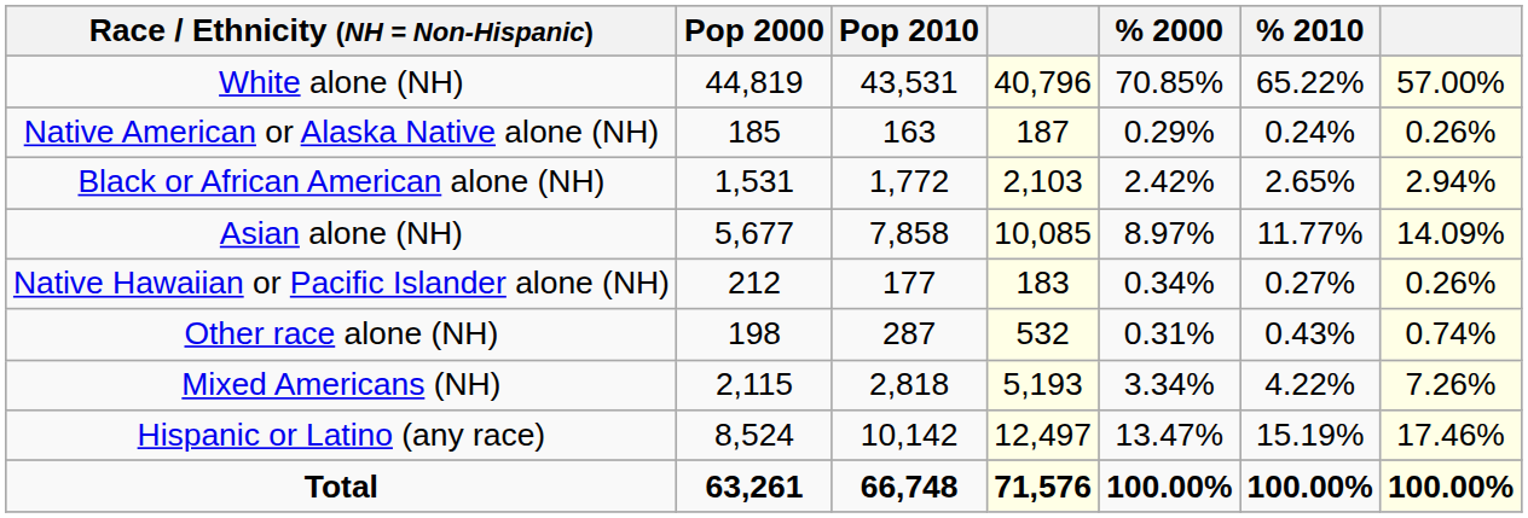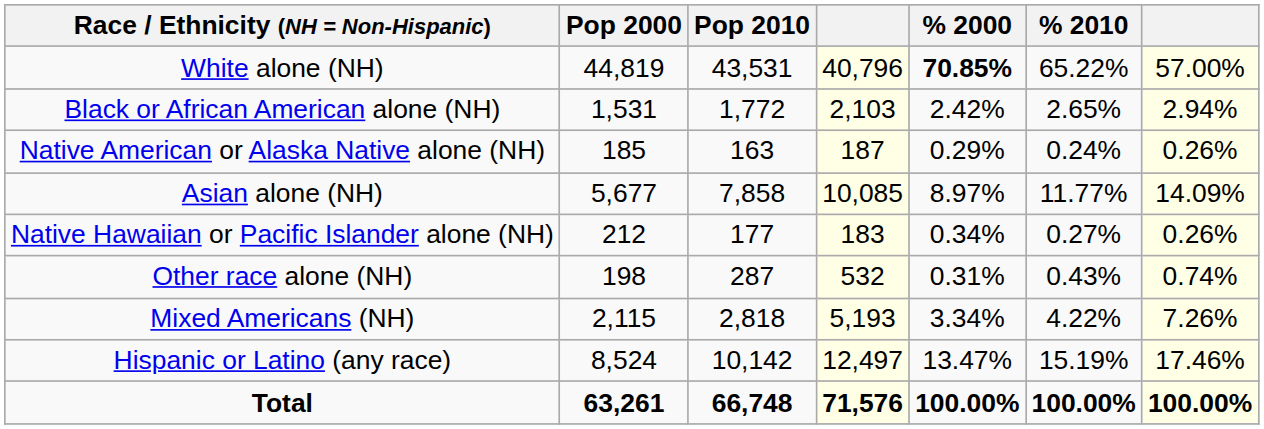White alone (NH) | % 2000: normal -> bold
rows swapped: Black or African American alone (NH) <-> Native American or Alaska Native alone (NH)
